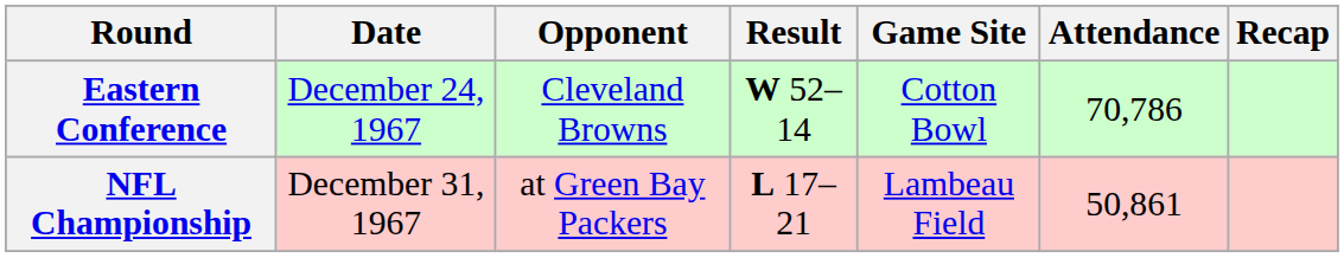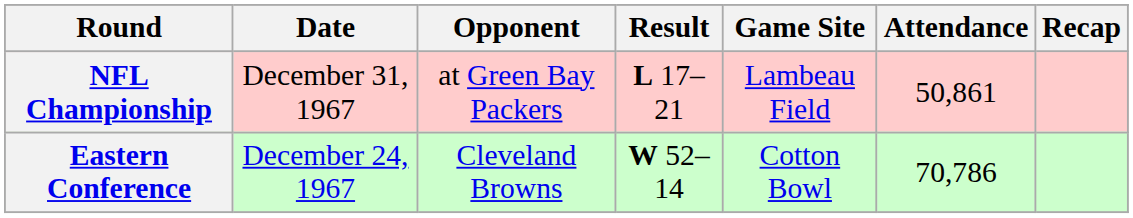rows swapped: Eastern Conference <-> NFL Championship
